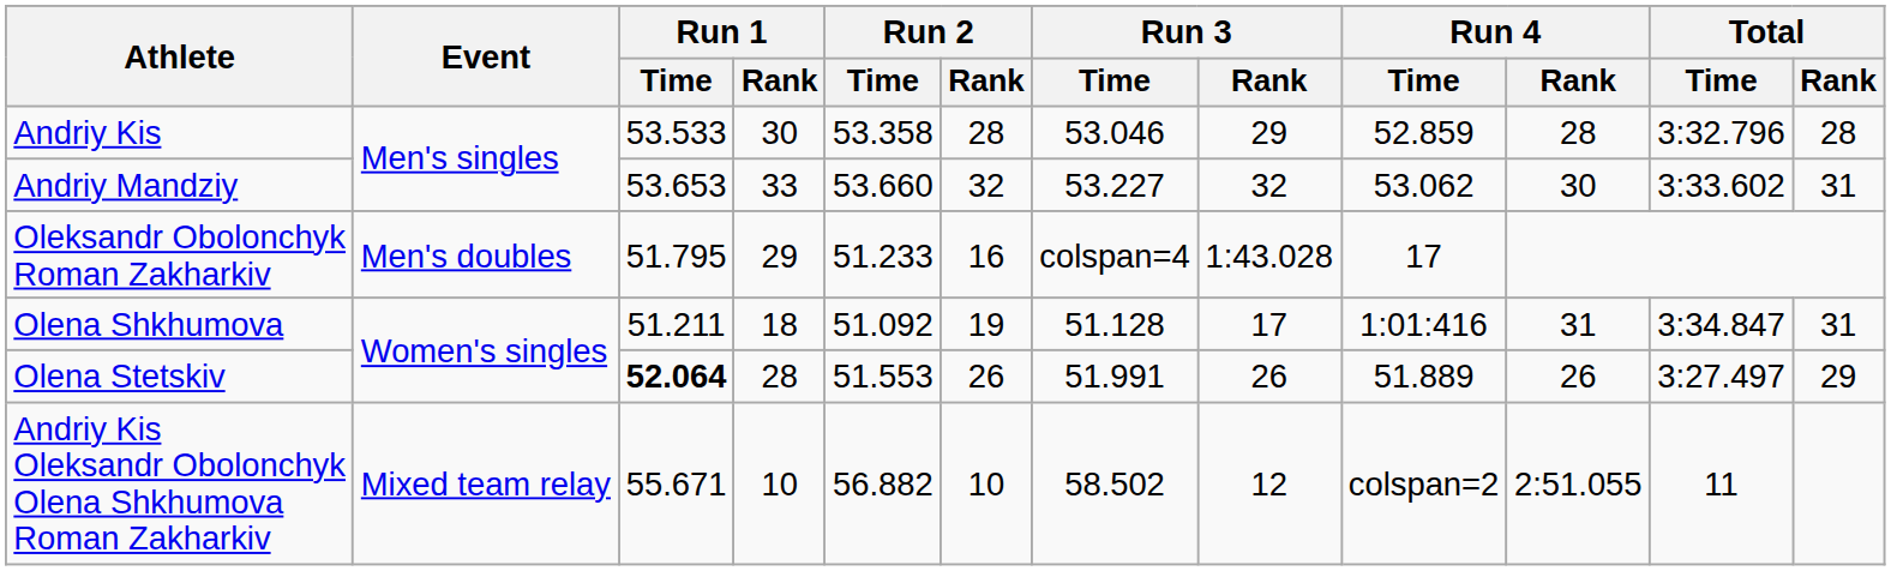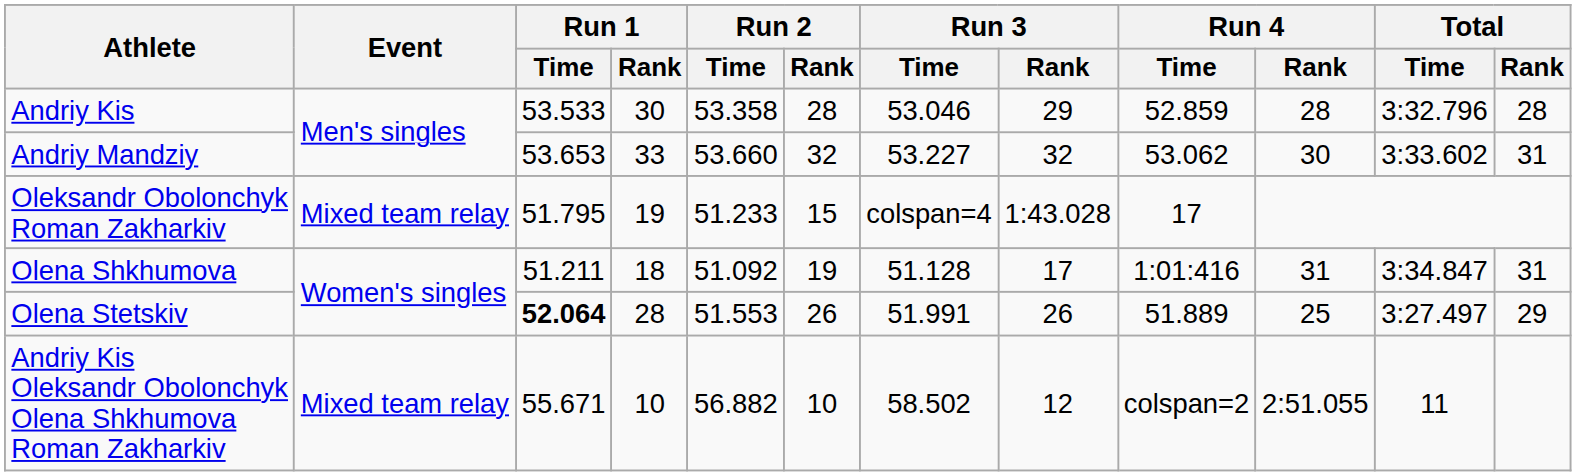Oleksandr Obolonchyk Roman Zakharkiv | Event: Men's doubles -> Mixed team relay
Oleksandr Obolonchyk Roman Zakharkiv | Run 1 / Rank: 29 -> 19
Oleksandr Obolonchyk Roman Zakharkiv | Run 2 / Rank: 16 -> 15
Olena Stetskiv | Run 4 / Rank: 26 -> 25
